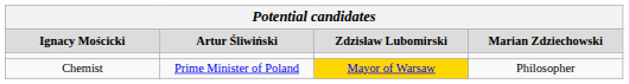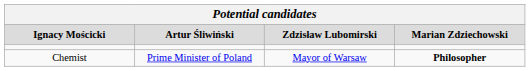Chemist | Zdzisław Lubomirski: gold background -> no background
Chemist | Marian Zdziechowski: normal -> bold
